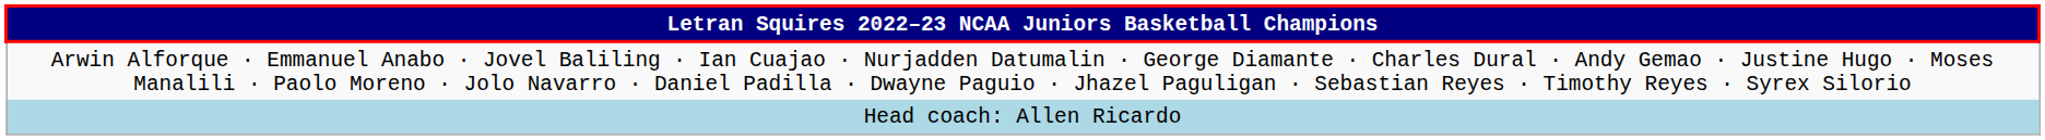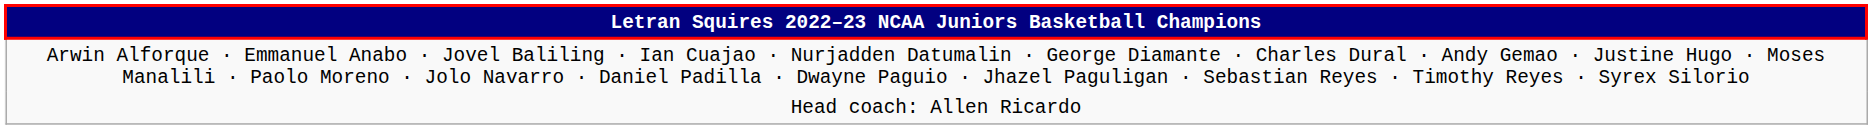row 3 | column 1: lightblue background -> no background
